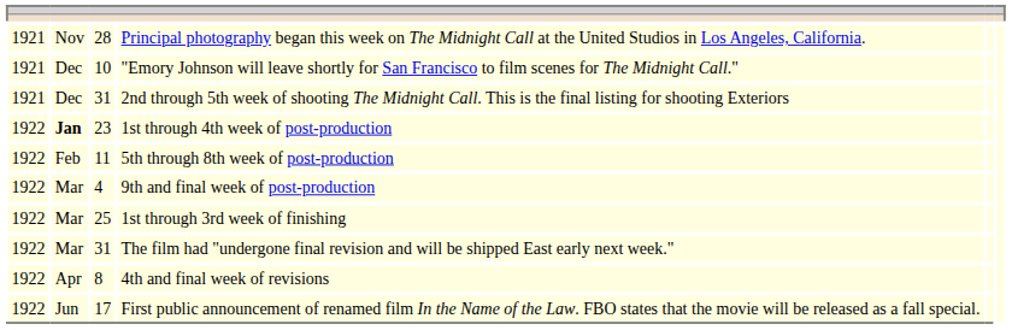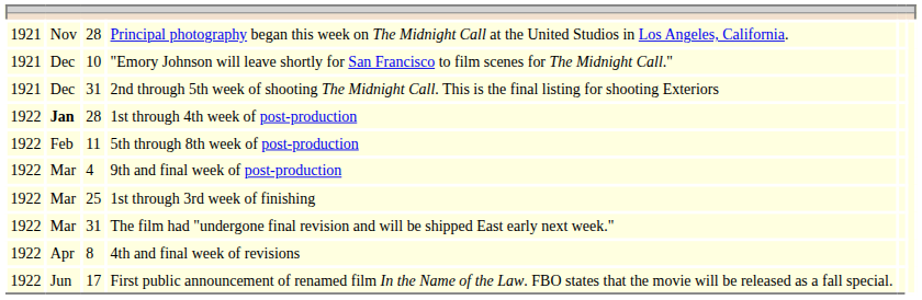1st through 4th week of post-production | column 3: 23 -> 28
